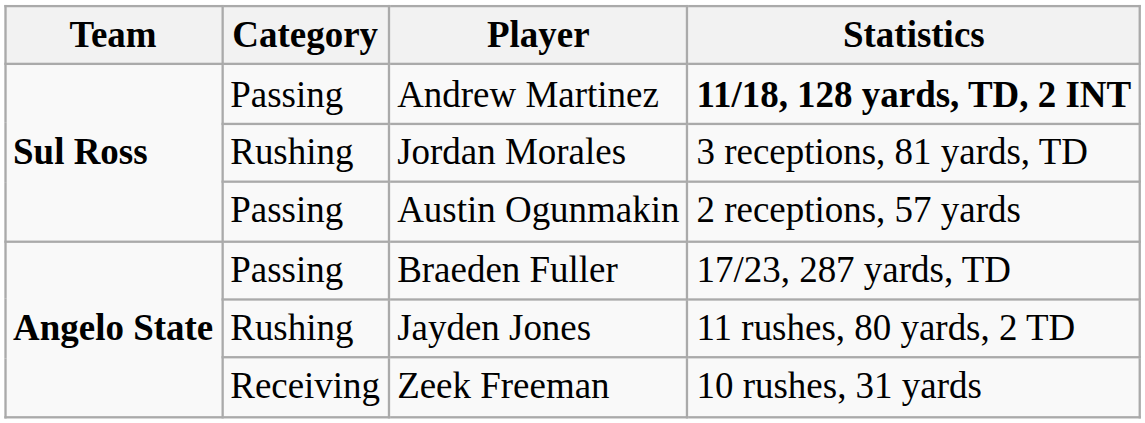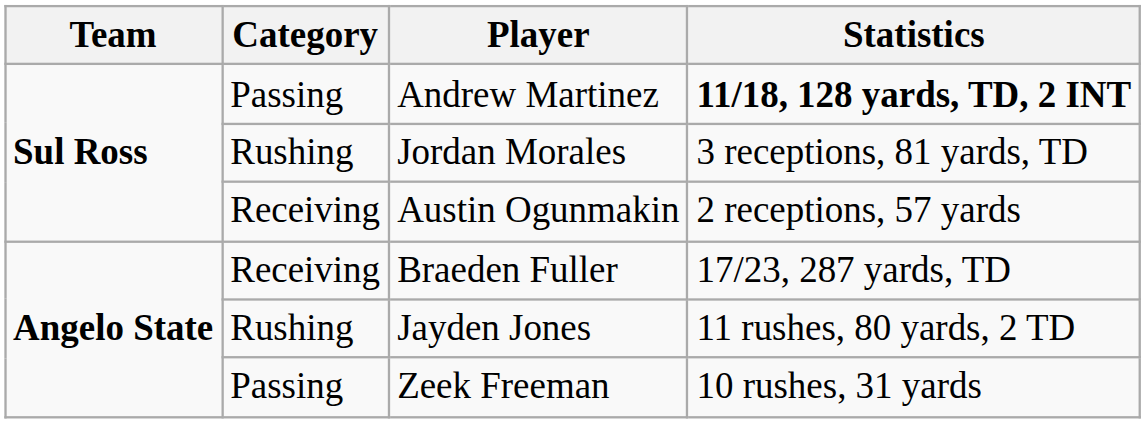Austin Ogunmakin | Category: Passing -> Receiving
Braeden Fuller | Category: Passing -> Receiving
Zeek Freeman | Category: Receiving -> Passing
